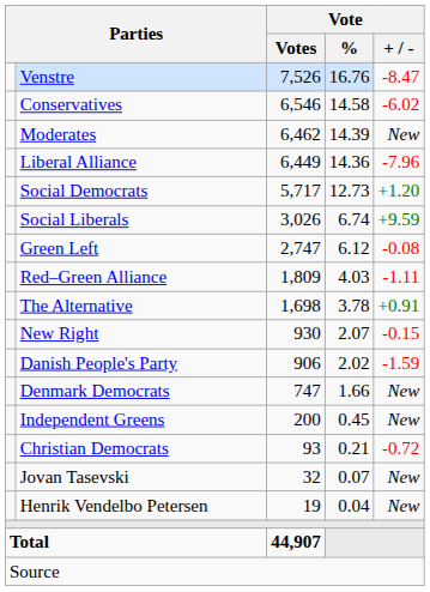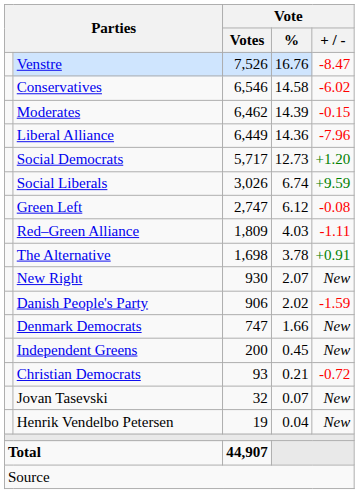Moderates | Vote / + / -: New -> -0.15
New Right | Vote / + / -: -0.15 -> New
